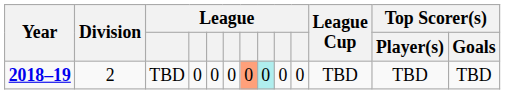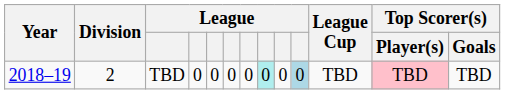row 3 | Year: bold -> normal
row 3 | column 7: lightsalmon background -> no background
row 3 | column 10: no background -> lightblue background
row 3 | Top Scorer(s) / Player(s): no background -> pink background
